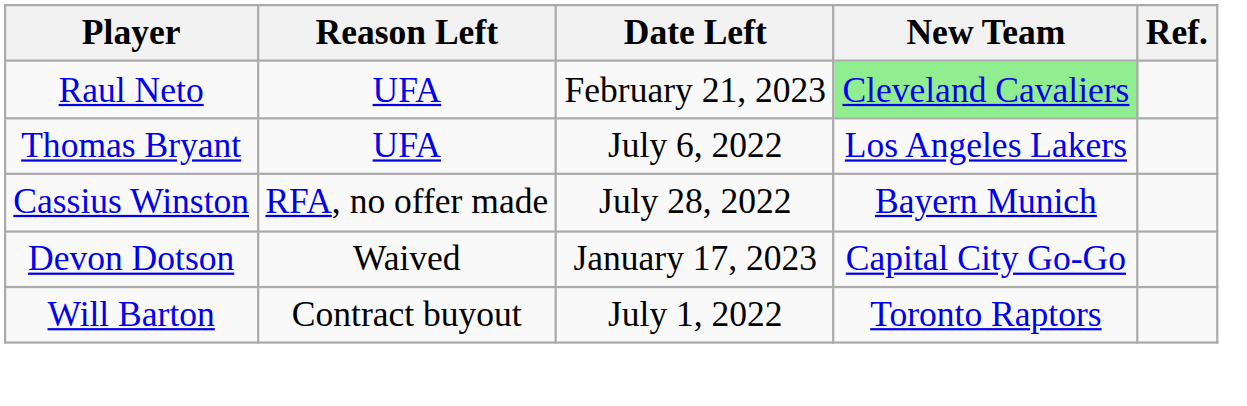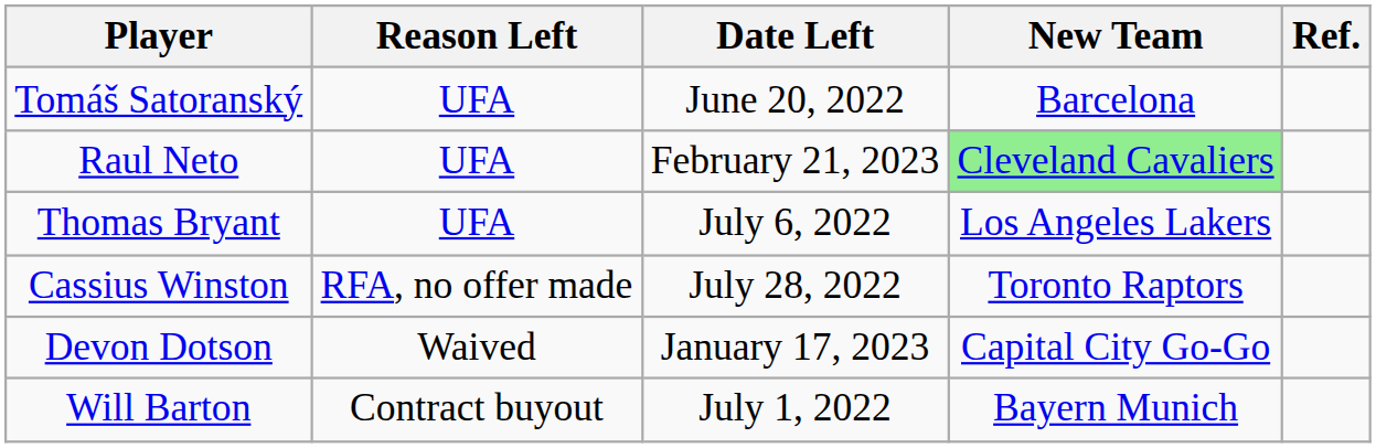+ row: Tomáš Satoranský | UFA | June 20, 2022 | Barcelona
Cassius Winston | New Team: Bayern Munich -> Toronto Raptors
Will Barton | New Team: Toronto Raptors -> Bayern Munich
